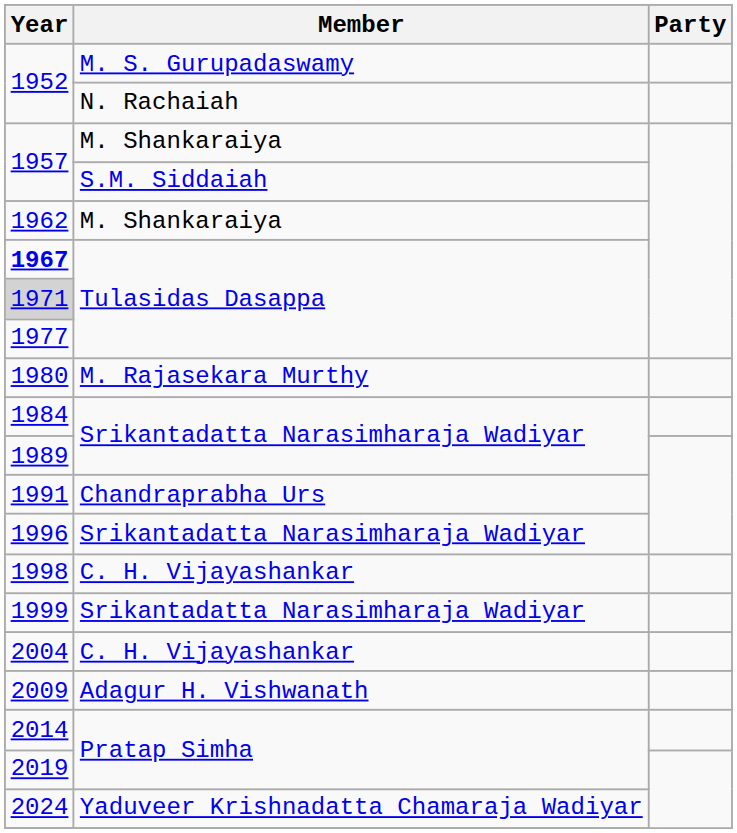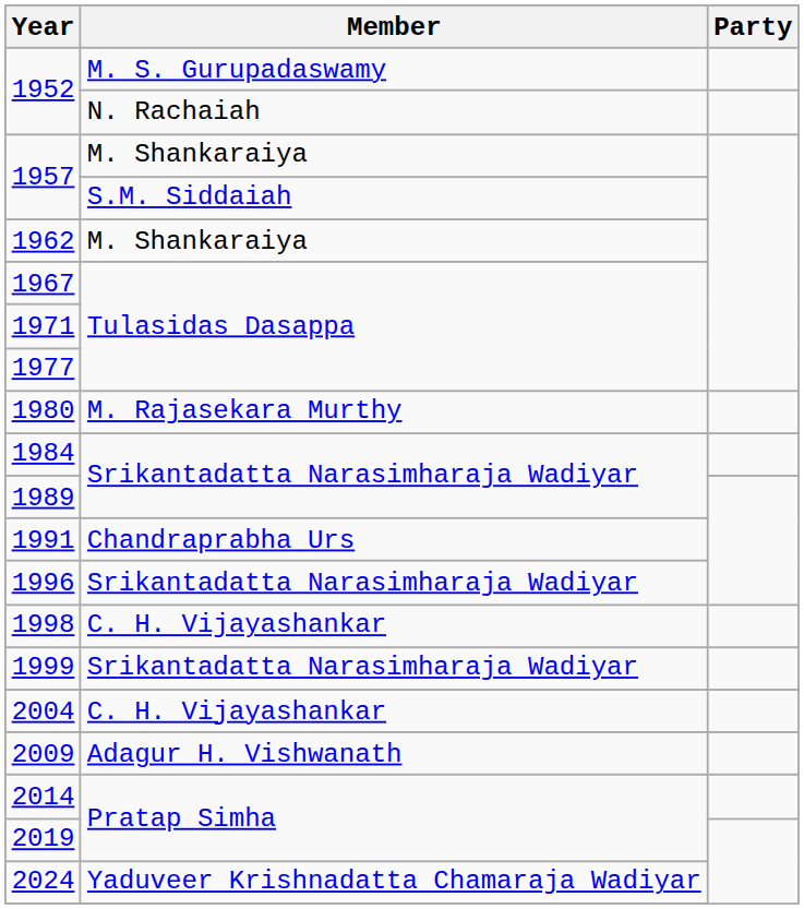1967 | Year: bold -> normal
1971 | Year: lightgrey background -> no background
